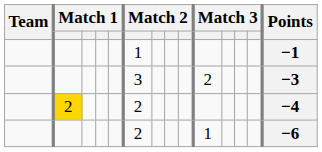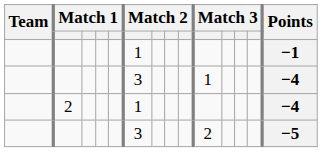row 4 | column 10: 2 -> 1
row 4 | Points: −3 -> −4
row 5 | column 2: gold background -> no background
row 5 | column 6: 2 -> 1
row 6 | column 6: 2 -> 3
row 6 | column 10: 1 -> 2
row 6 | Points: −6 -> −5
